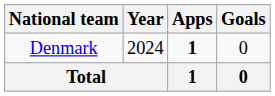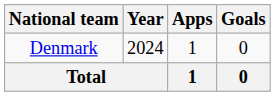Denmark | Apps: bold -> normal
